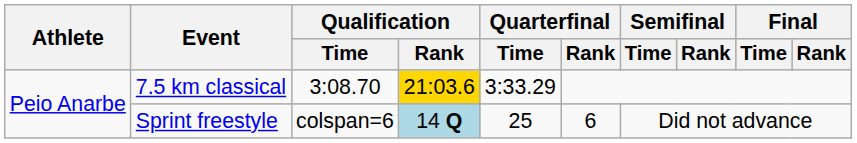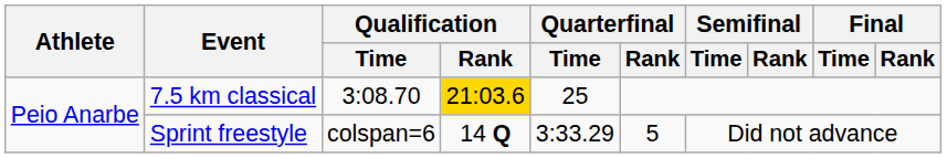7.5 km classical | Quarterfinal / Time: 3:33.29 -> 25
Sprint freestyle | Qualification / Rank: lightblue background -> no background
Sprint freestyle | Quarterfinal / Time: 25 -> 3:33.29
Sprint freestyle | Quarterfinal / Rank: 6 -> 5
